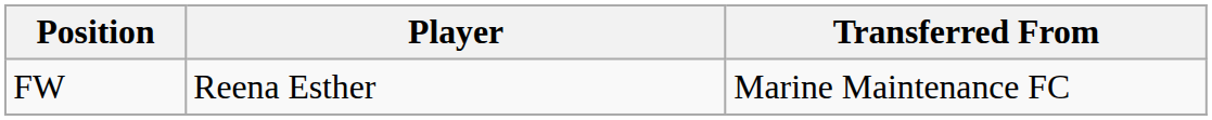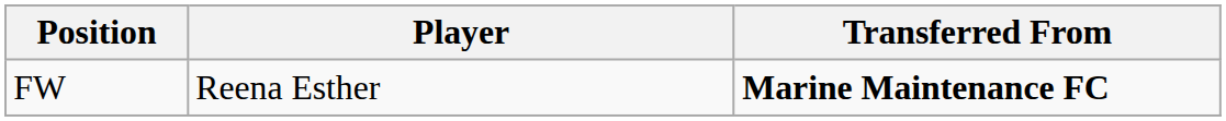FW | Transferred From: normal -> bold
